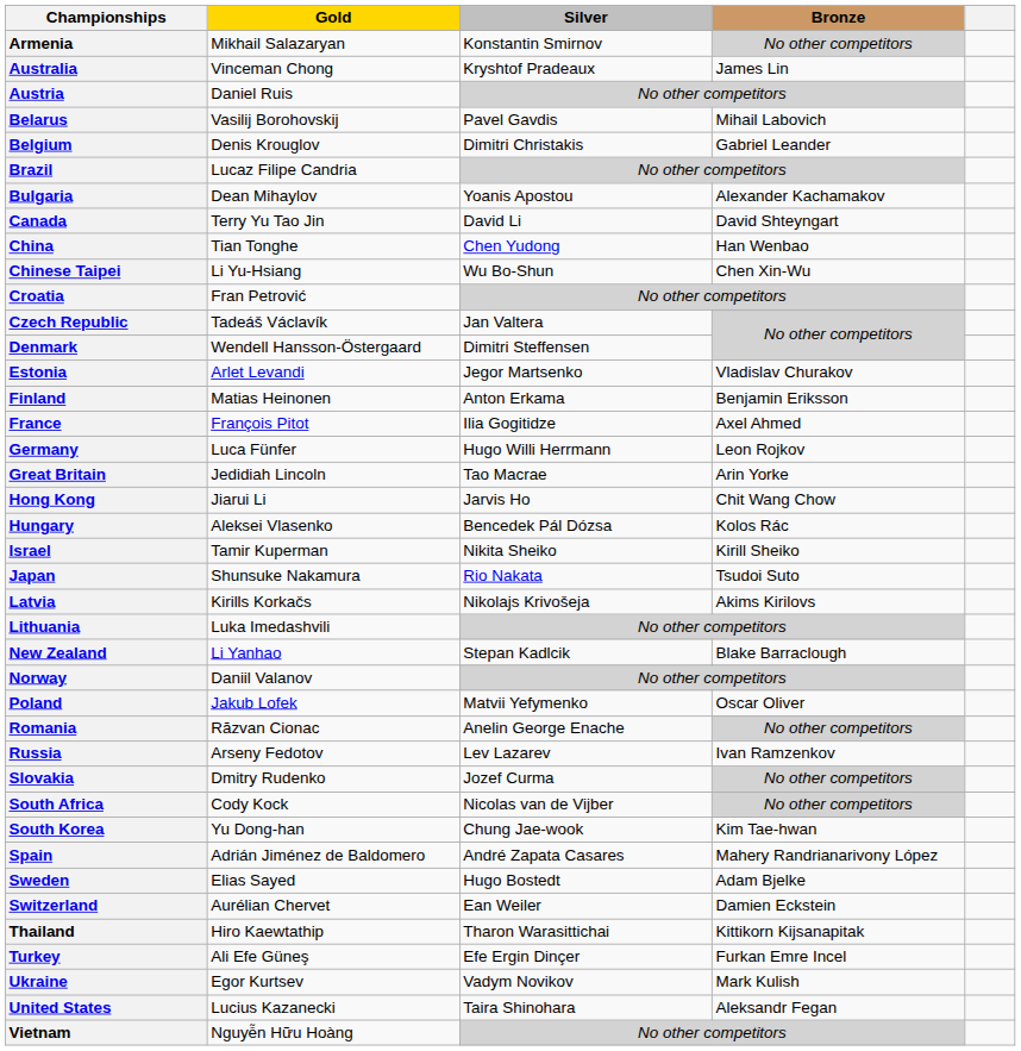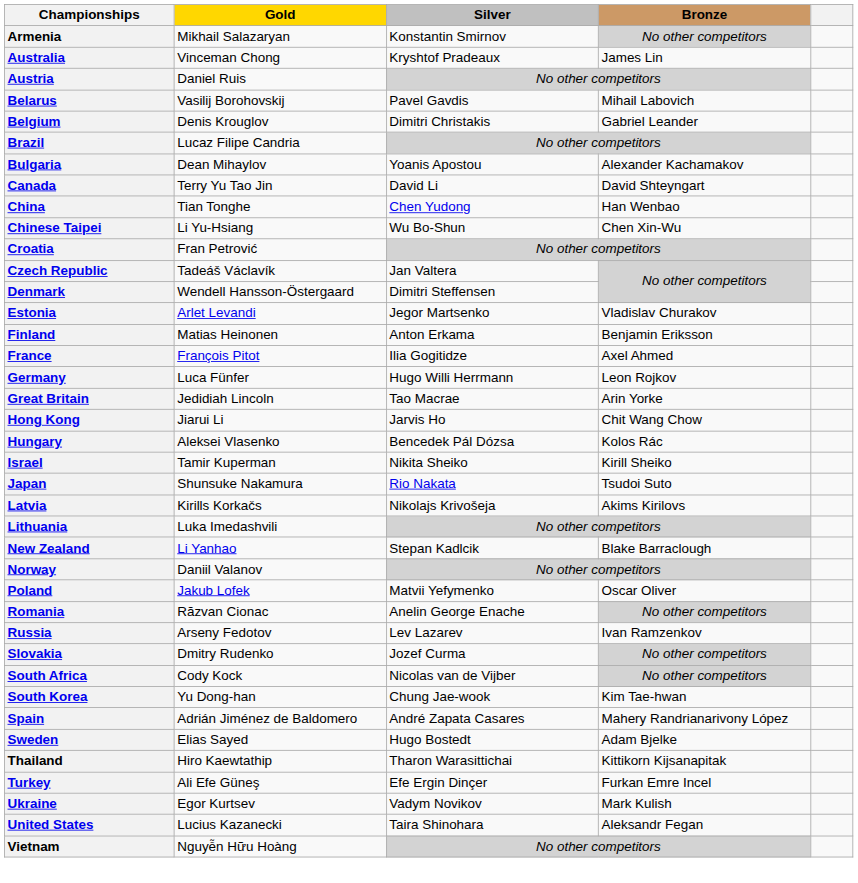- row: Switzerland | Aurélian Chervet | Ean Weiler | Damien Eckstein
